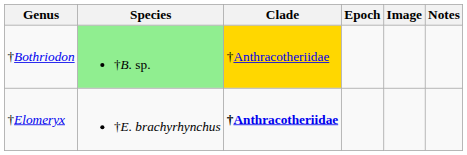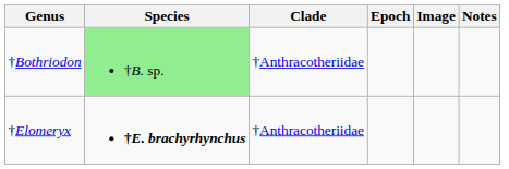†Bothriodon | Clade: gold background -> no background
†Elomeryx | Species: normal -> bold
†Elomeryx | Clade: bold -> normal
